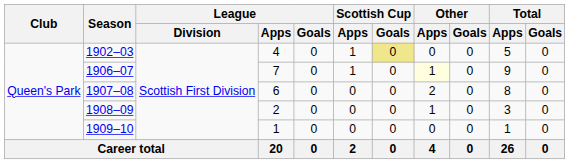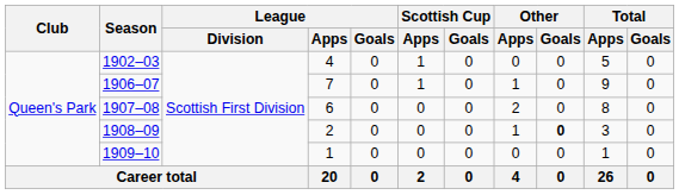1902–03 | Scottish Cup / Goals: khaki background -> no background
1906–07 | Other / Apps: lightyellow background -> no background
1908–09 | Other / Goals: normal -> bold
